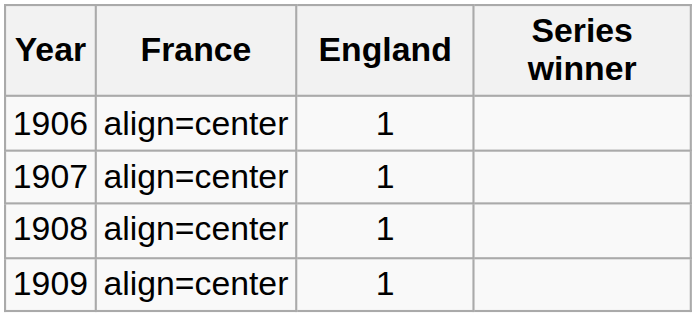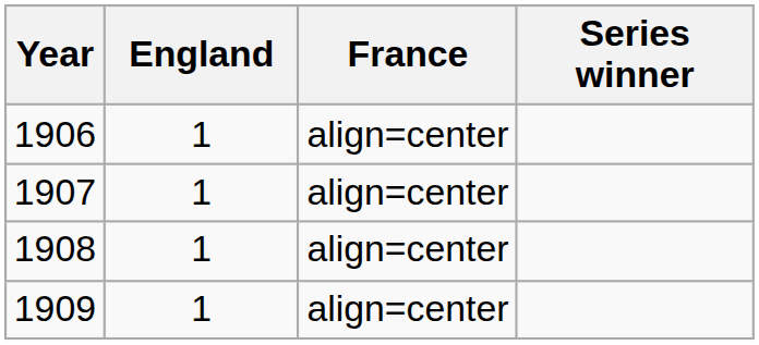columns swapped: England <-> France
